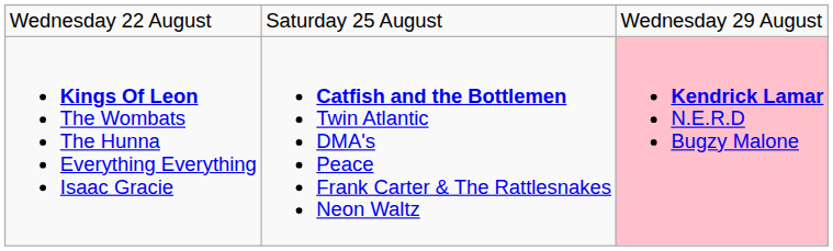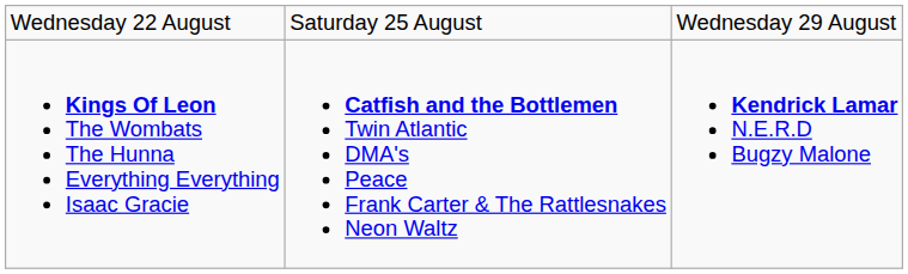row 2 | column 3: pink background -> no background
